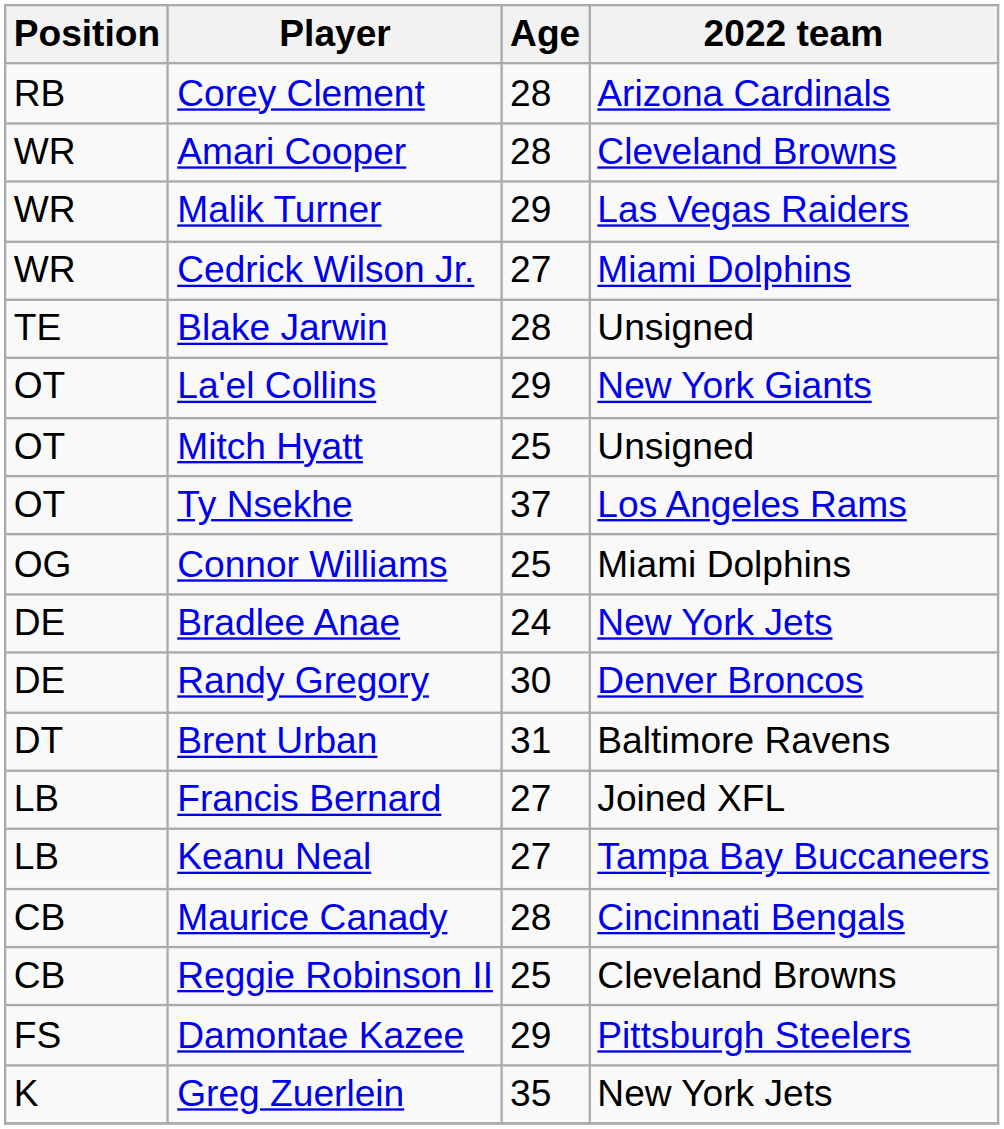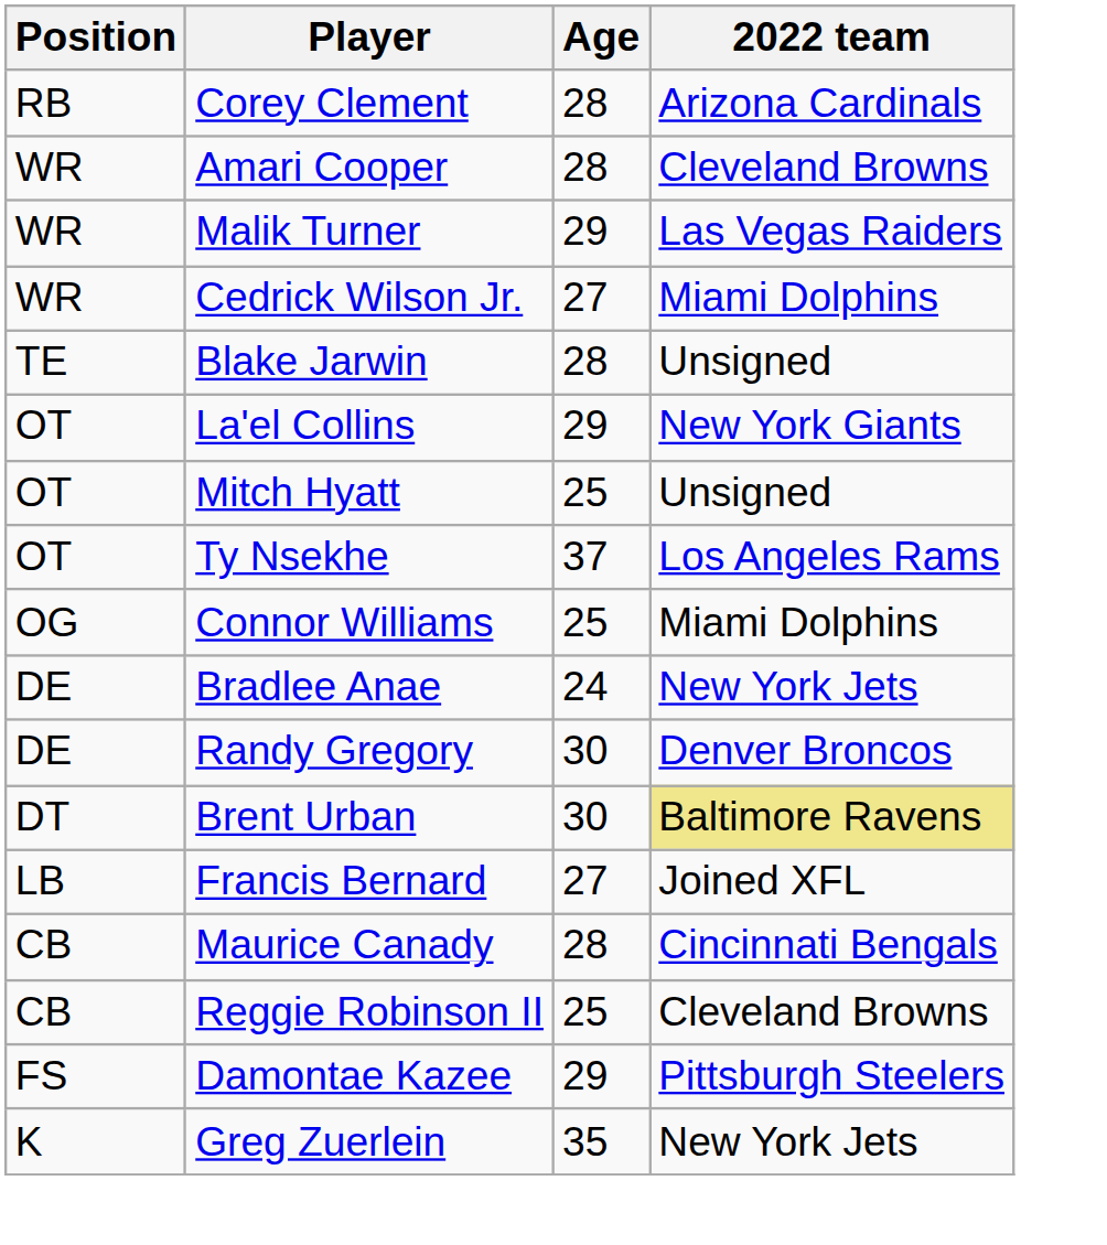Brent Urban | Age: 31 -> 30
Brent Urban | 2022 team: no background -> khaki background
- row: LB | Keanu Neal | 27 | Tampa Bay Buccaneers
